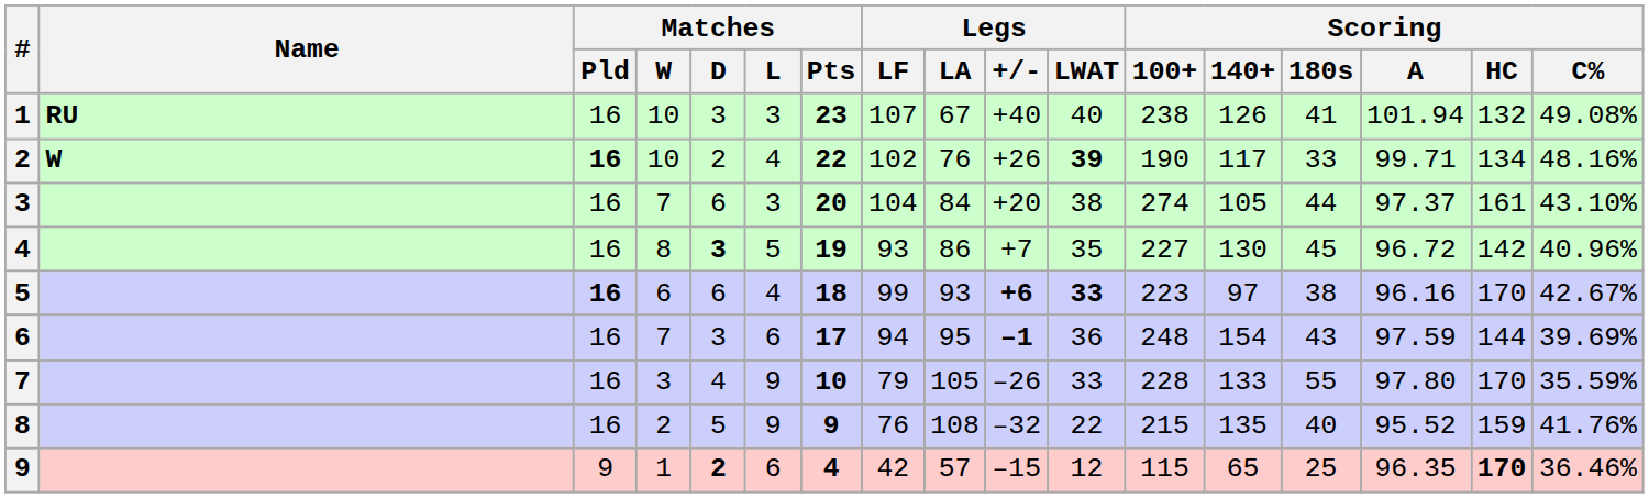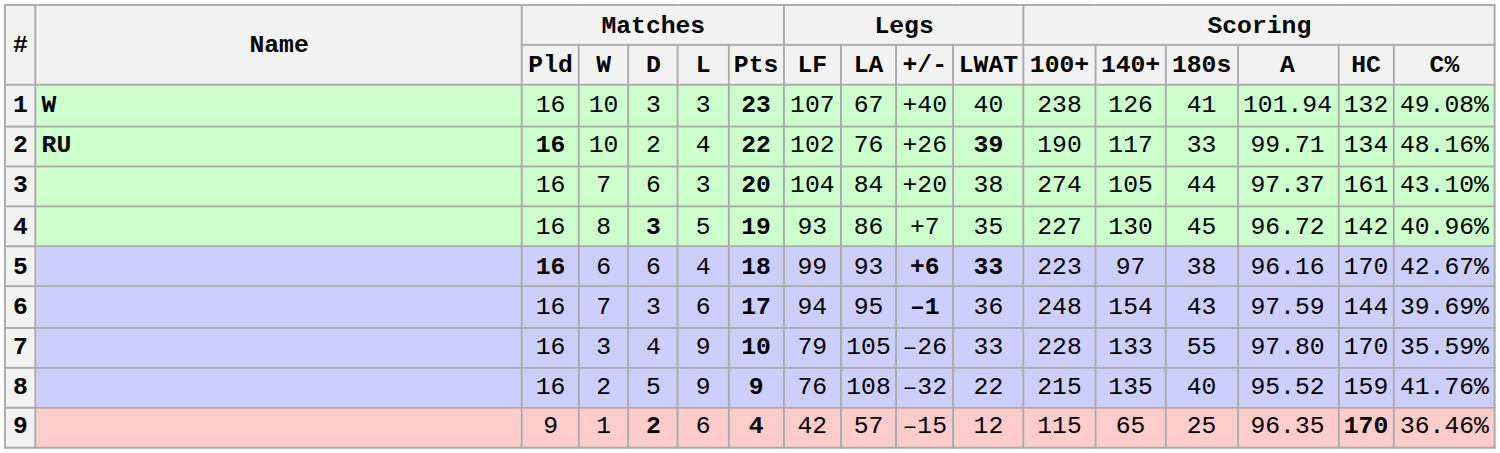row 3 | Name: RU -> W
row 4 | Name: W -> RU
